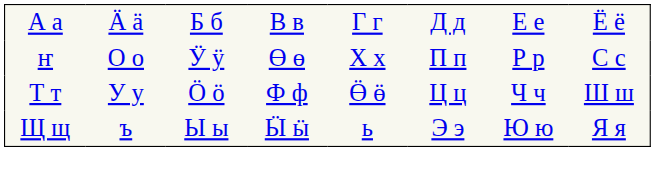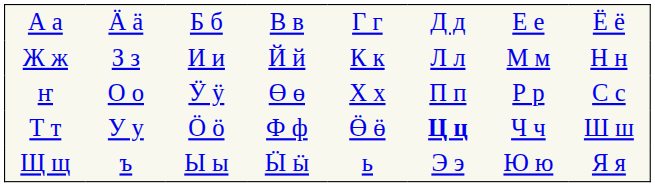+ row: Ж ж | З з | И и | Й й | К к | Л л | М м | Н н
Т т | column 6: normal -> bold
